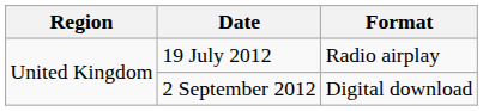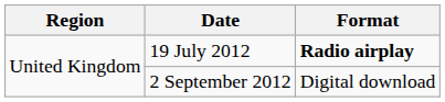19 July 2012 | Format: normal -> bold
